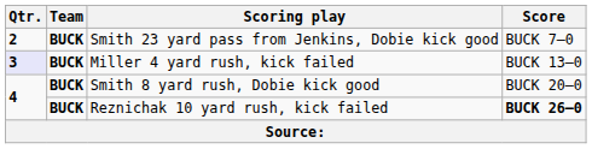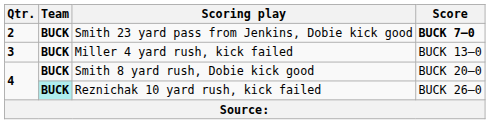Smith 23 yard pass from Jenkins, Dobie kick good | Score: normal -> bold
Miller 4 yard rush, kick failed | Qtr.: lavender background -> no background
Reznichak 10 yard rush, kick failed | Team: no background -> paleturquoise background
Reznichak 10 yard rush, kick failed | Score: bold -> normal
